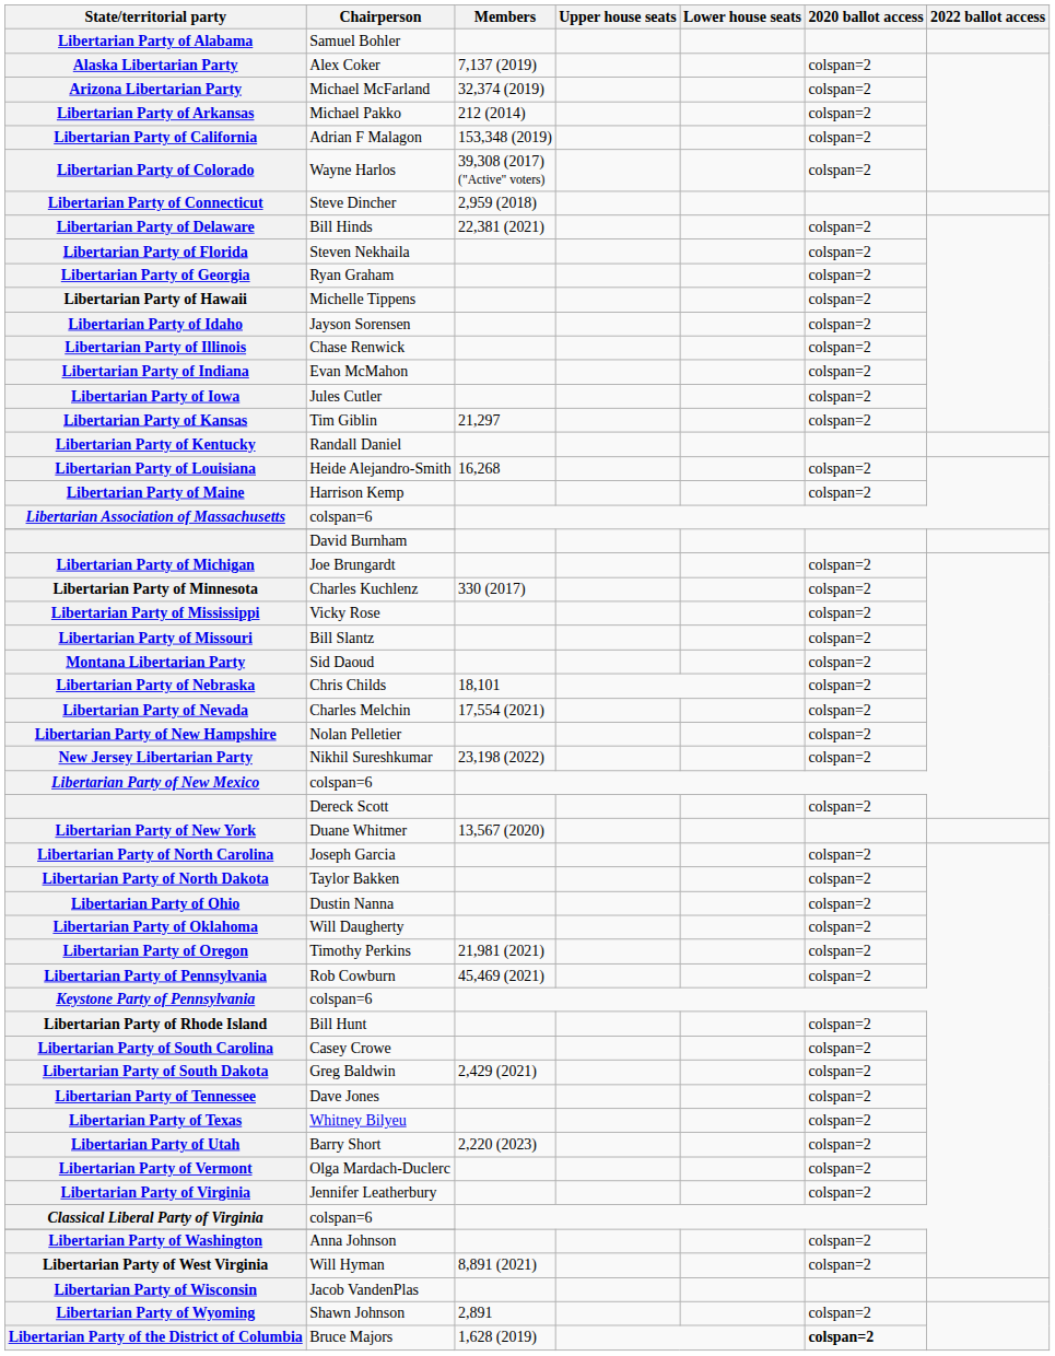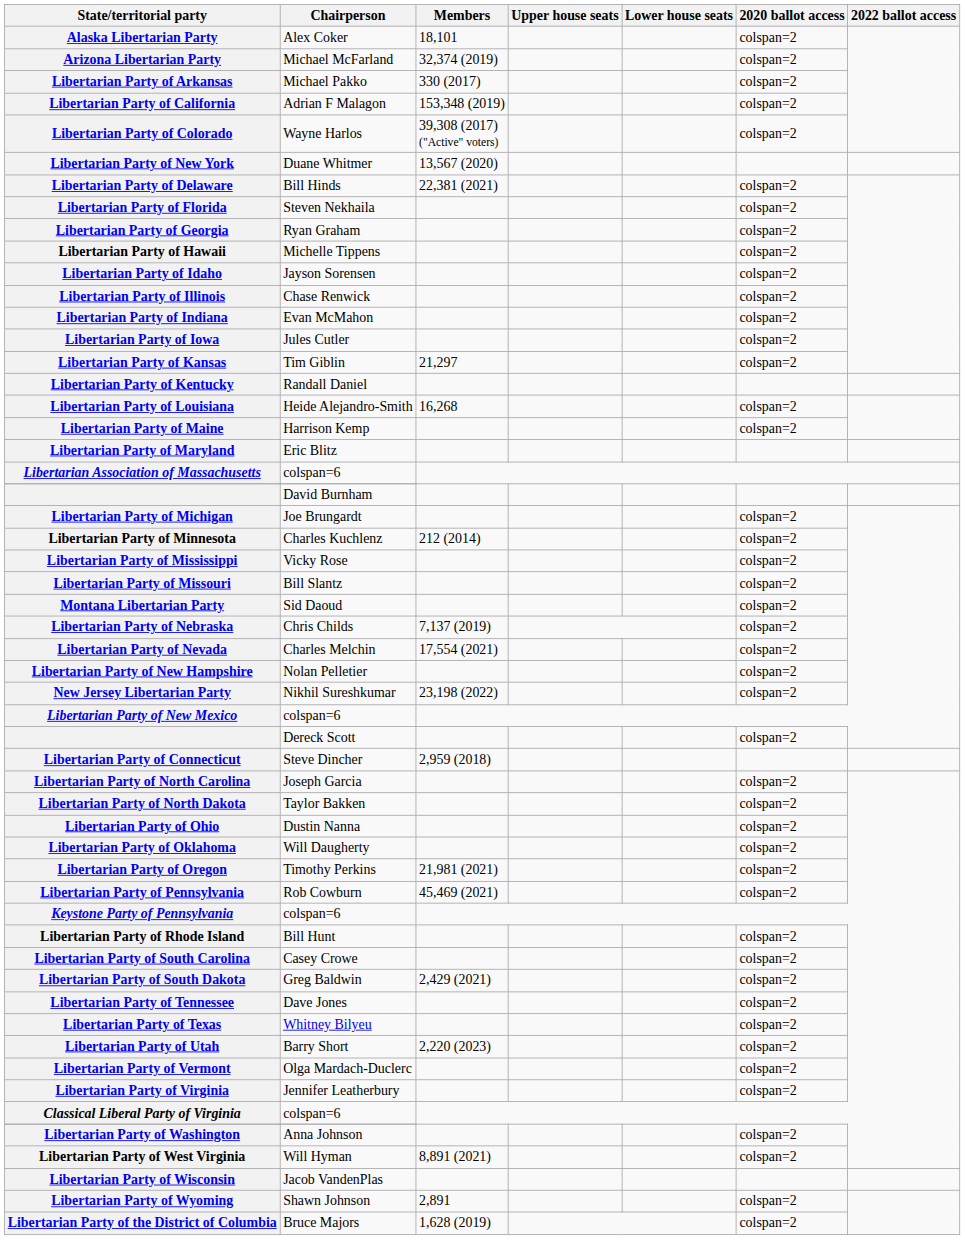- row: Libertarian Party of Alabama | Samuel Bohler
Alaska Libertarian Party | Members: 7,137 (2019) -> 18,101
Libertarian Party of Arkansas | Members: 212 (2014) -> 330 (2017)
rows swapped: Libertarian Party of Connecticut <-> Libertarian Party of New York
+ row: Libertarian Party of Maryland | Eric Blitz
Libertarian Party of Minnesota | Members: 330 (2017) -> 212 (2014)
Libertarian Party of Nebraska | Members: 18,101 -> 7,137 (2019)
Libertarian Party of the District of Columbia | 2020 ballot access: bold -> normal
